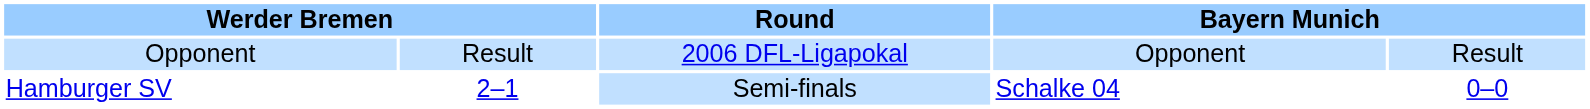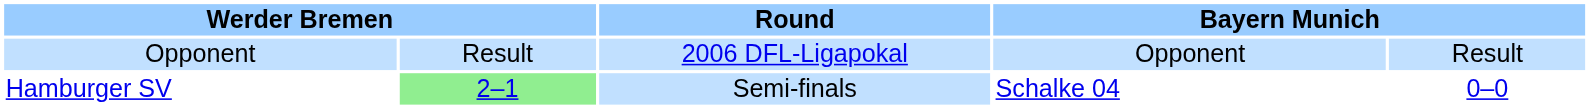Hamburger SV | column 2: no background -> lightgreen background
